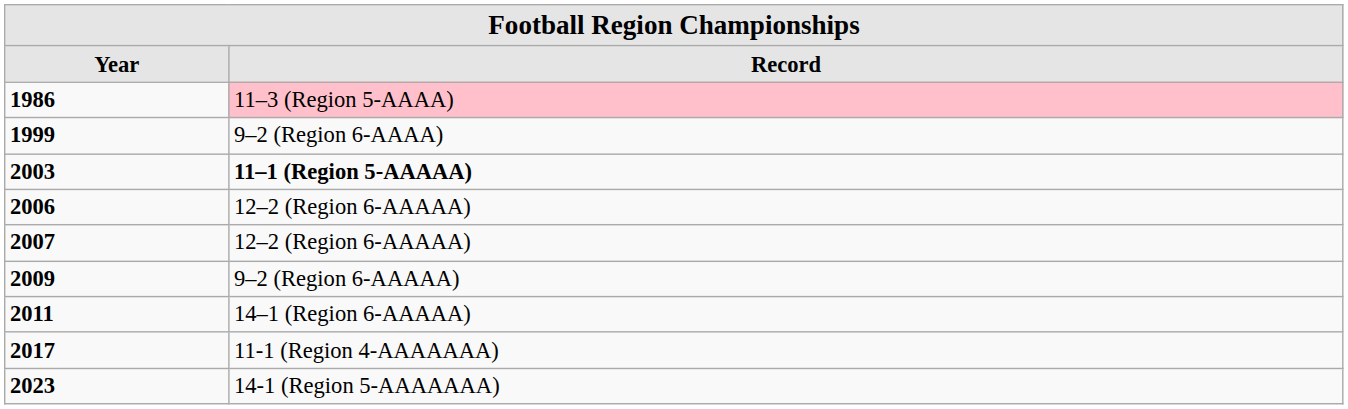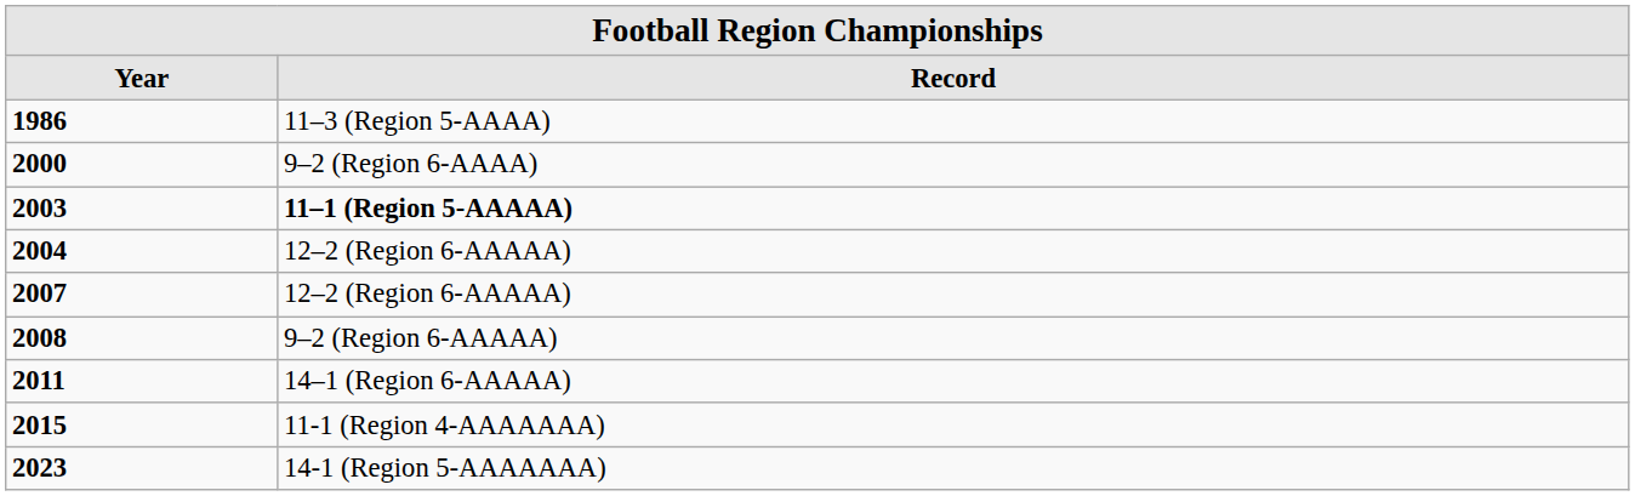row 3 | column 2: pink background -> no background
row 4 | column 1: 1999 -> 2000
row 6 | column 1: 2006 -> 2004
row 8 | column 1: 2009 -> 2008
row 10 | column 1: 2017 -> 2015
